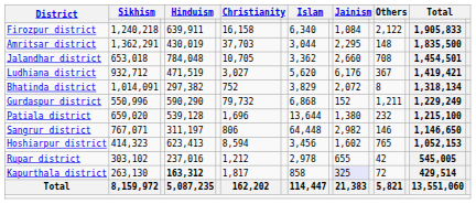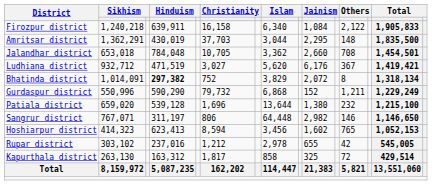Bhatinda district | column 4: normal -> bold
Kapurthala district | column 4: bold -> normal
Kapurthala district | column 10: lavender background -> no background
